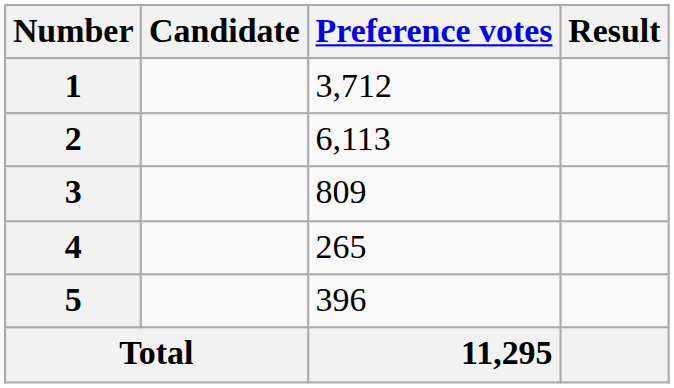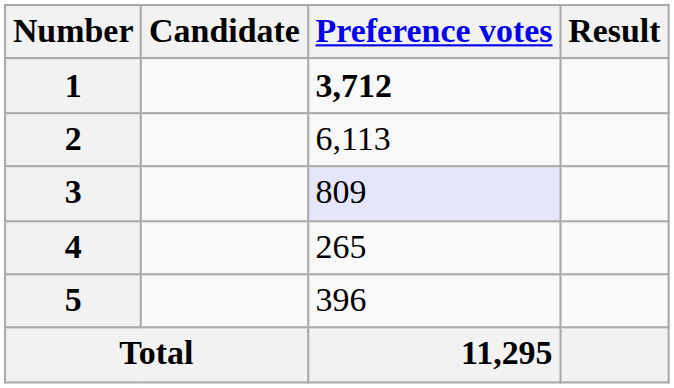1 | Preference votes: normal -> bold
3 | Preference votes: no background -> lavender background
